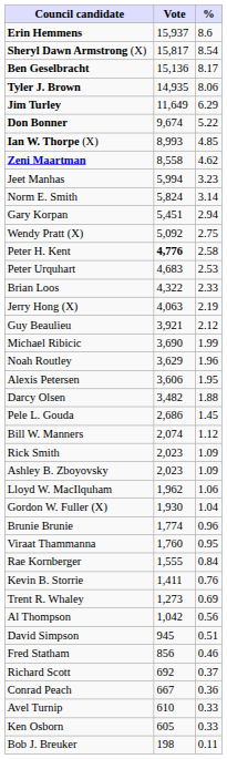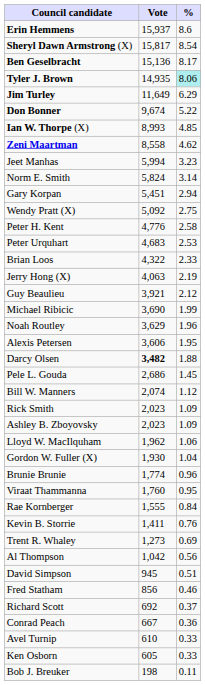Tyler J. Brown | %: no background -> paleturquoise background
Peter H. Kent | Vote: bold -> normal
Darcy Olsen | Vote: normal -> bold
